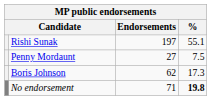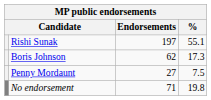rows swapped: Boris Johnson <-> Penny Mordaunt
No endorsement | %: bold -> normal
